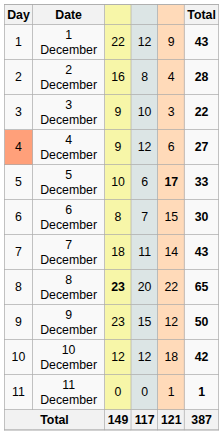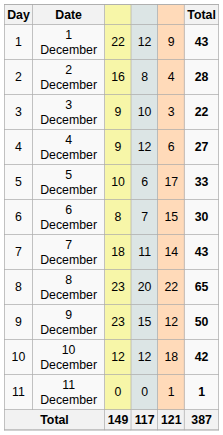4 December | Day: lightsalmon background -> no background
5 December | column 5: bold -> normal
8 December | column 3: bold -> normal
